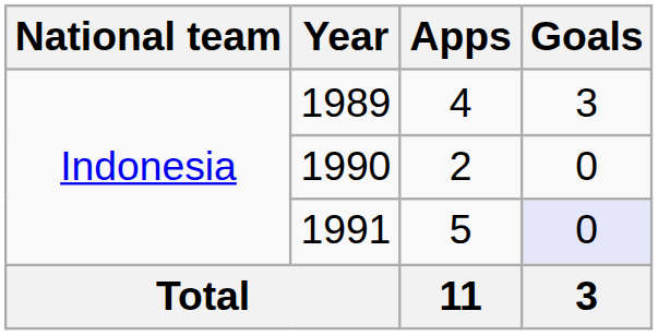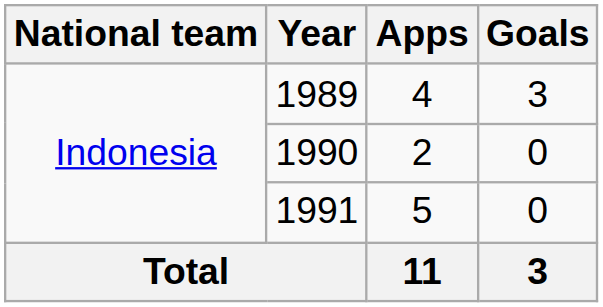1991 | Goals: lavender background -> no background
